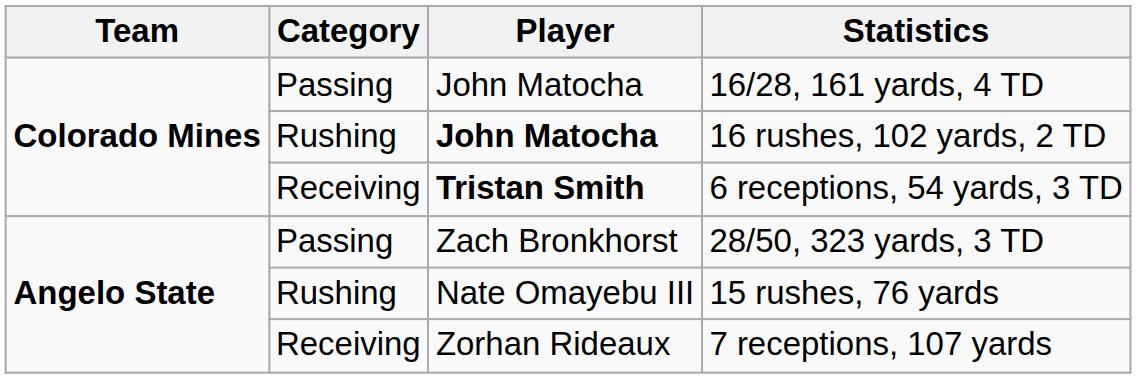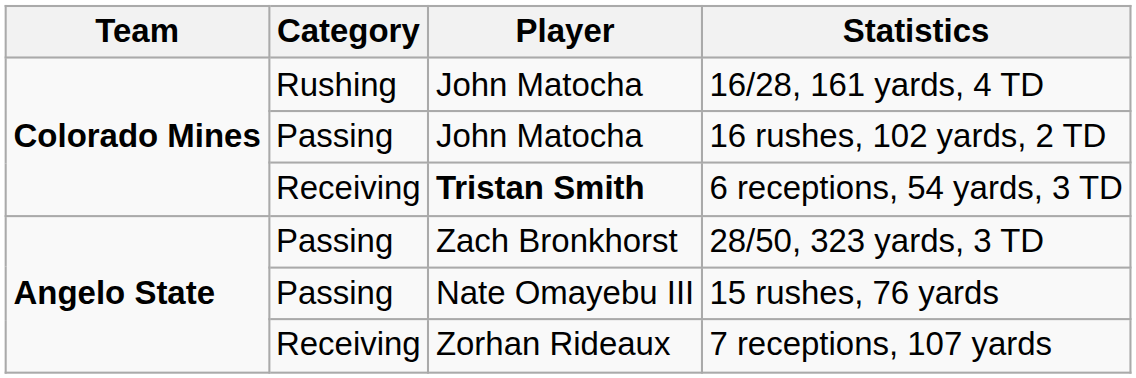16/28, 161 yards, 4 TD | Category: Passing -> Rushing
16 rushes, 102 yards, 2 TD | Category: Rushing -> Passing
16 rushes, 102 yards, 2 TD | Player: bold -> normal
15 rushes, 76 yards | Category: Rushing -> Passing
